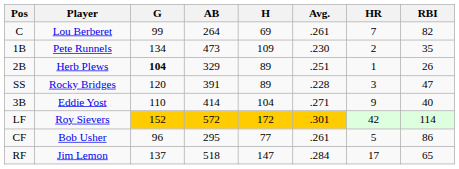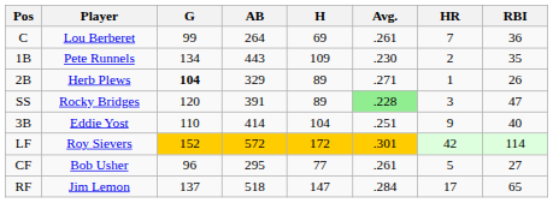C | RBI: 82 -> 36
1B | AB: 473 -> 443
2B | Avg.: .251 -> .271
SS | Avg.: no background -> lightgreen background
3B | Avg.: .271 -> .251
CF | RBI: 86 -> 27
